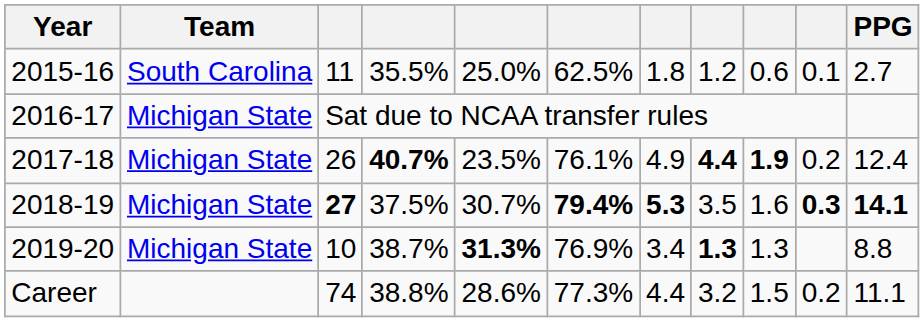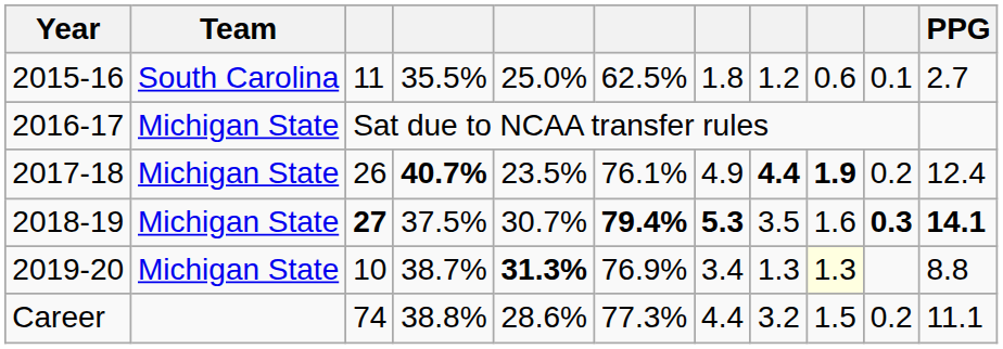2019-20 | column 8: bold -> normal
2019-20 | column 9: no background -> lightyellow background
